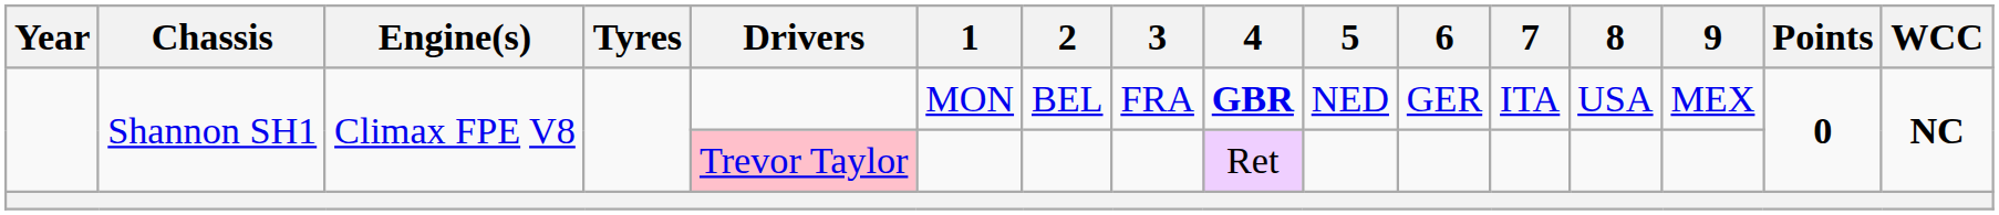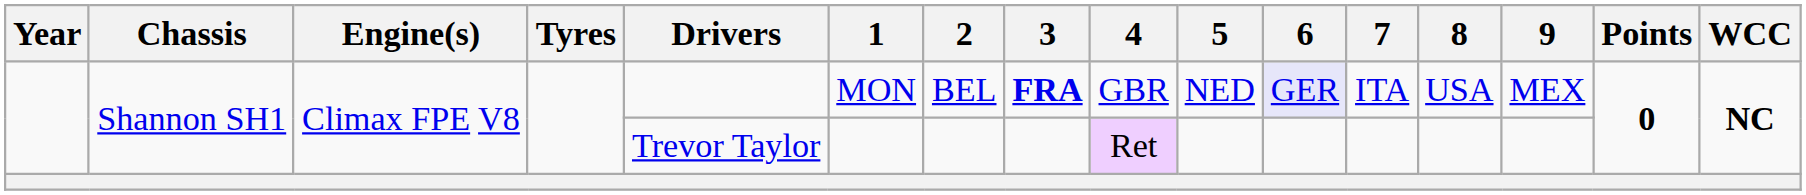row 2 | 3: normal -> bold
row 2 | 4: bold -> normal
row 2 | 6: no background -> lavender background
row 3 | Drivers: pink background -> no background
